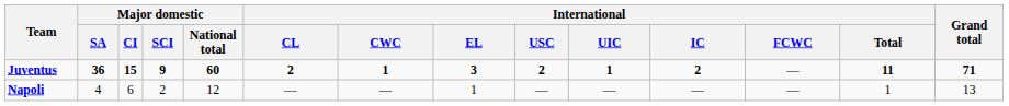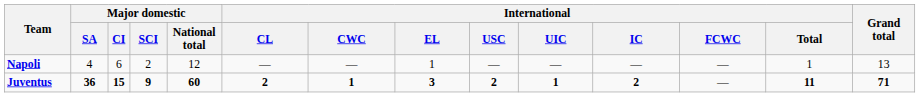rows swapped: Juventus <-> Napoli
